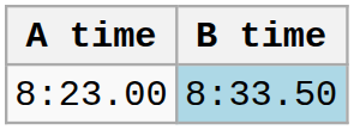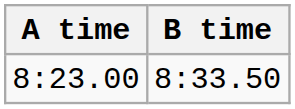8:23.00 | B time: lightblue background -> no background
